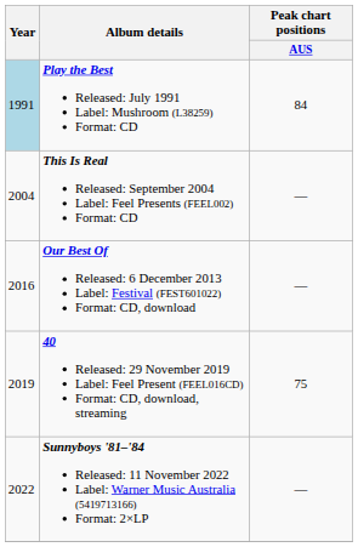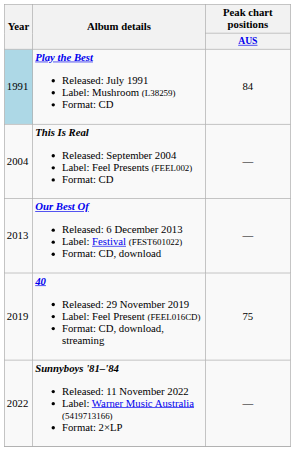row 5 | Year: 2016 -> 2013
